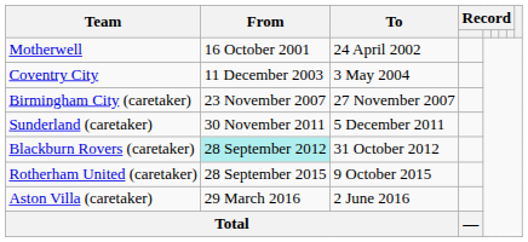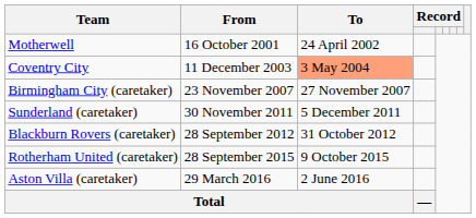Coventry City | To: no background -> lightsalmon background
Blackburn Rovers (caretaker) | From: paleturquoise background -> no background
